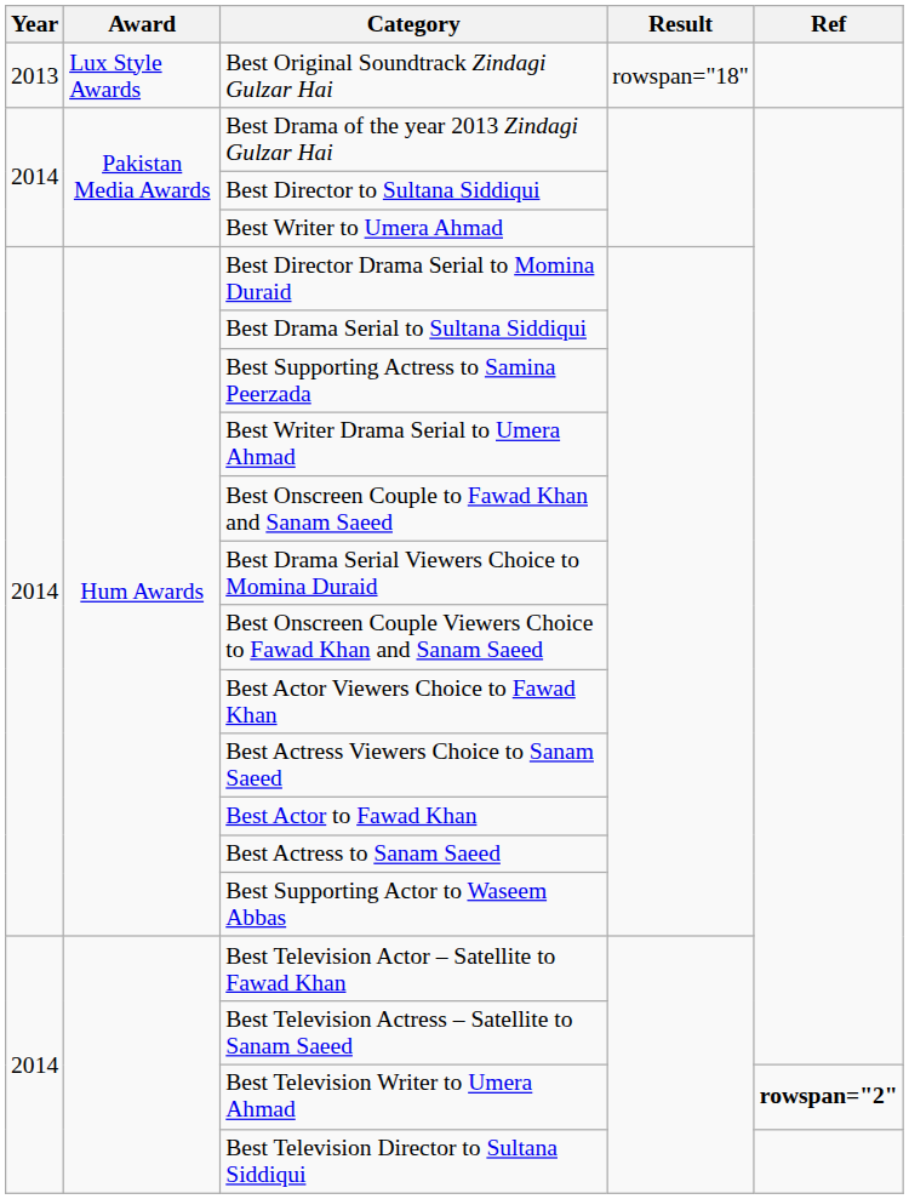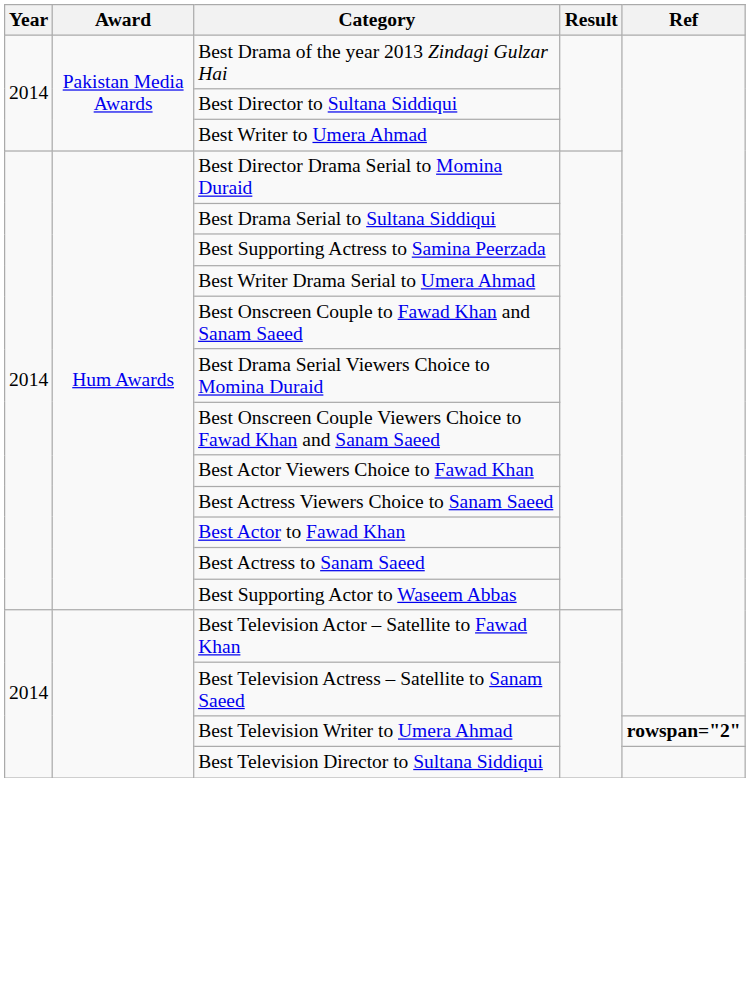- row: 2013 | Lux Style Awards | Best Original Soundtrack Zindagi Gulzar Hai | rowspan="18"
